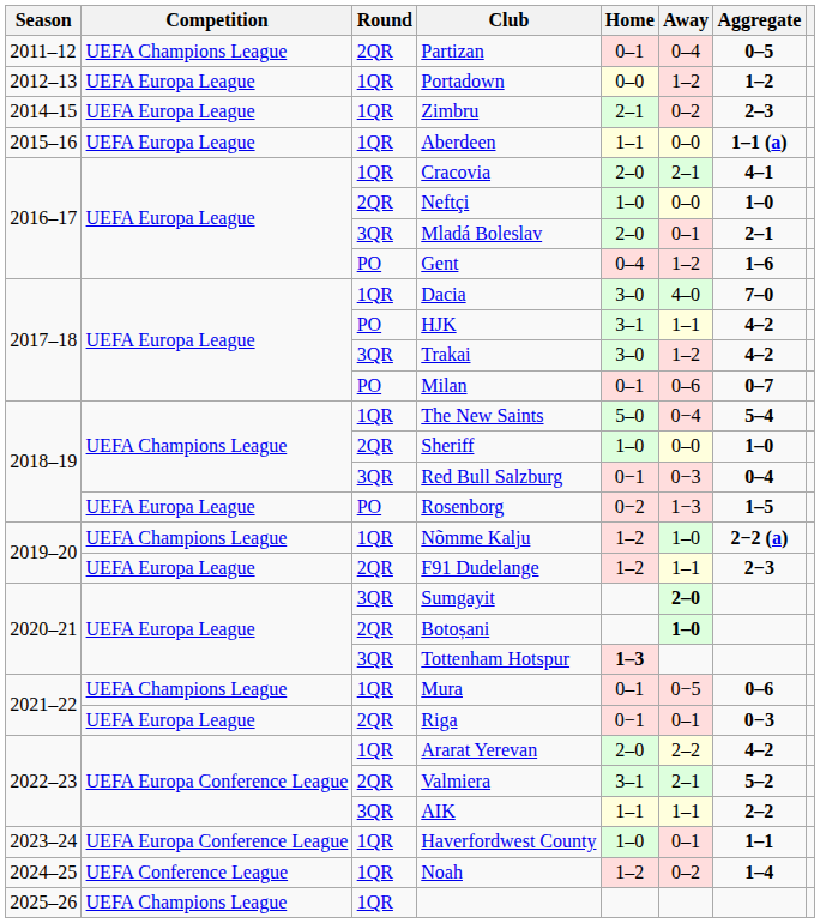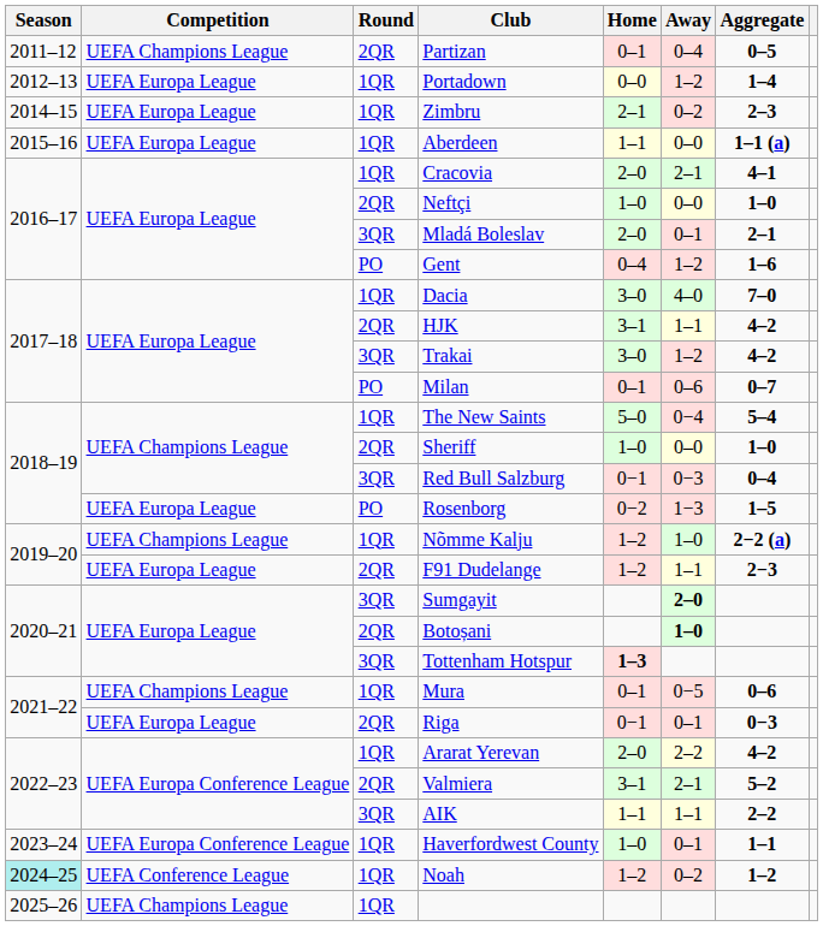Portadown | Aggregate: 1–2 -> 1–4
HJK | Round: PO -> 2QR
Noah | Season: no background -> paleturquoise background
Noah | Aggregate: 1–4 -> 1–2
